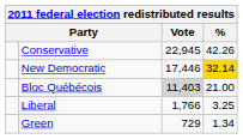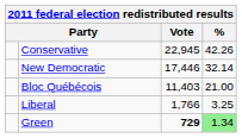New Democratic | %: gold background -> no background
Bloc Québécois | Vote: lightgrey background -> no background
Green | Vote: normal -> bold
Green | %: no background -> lightgreen background
